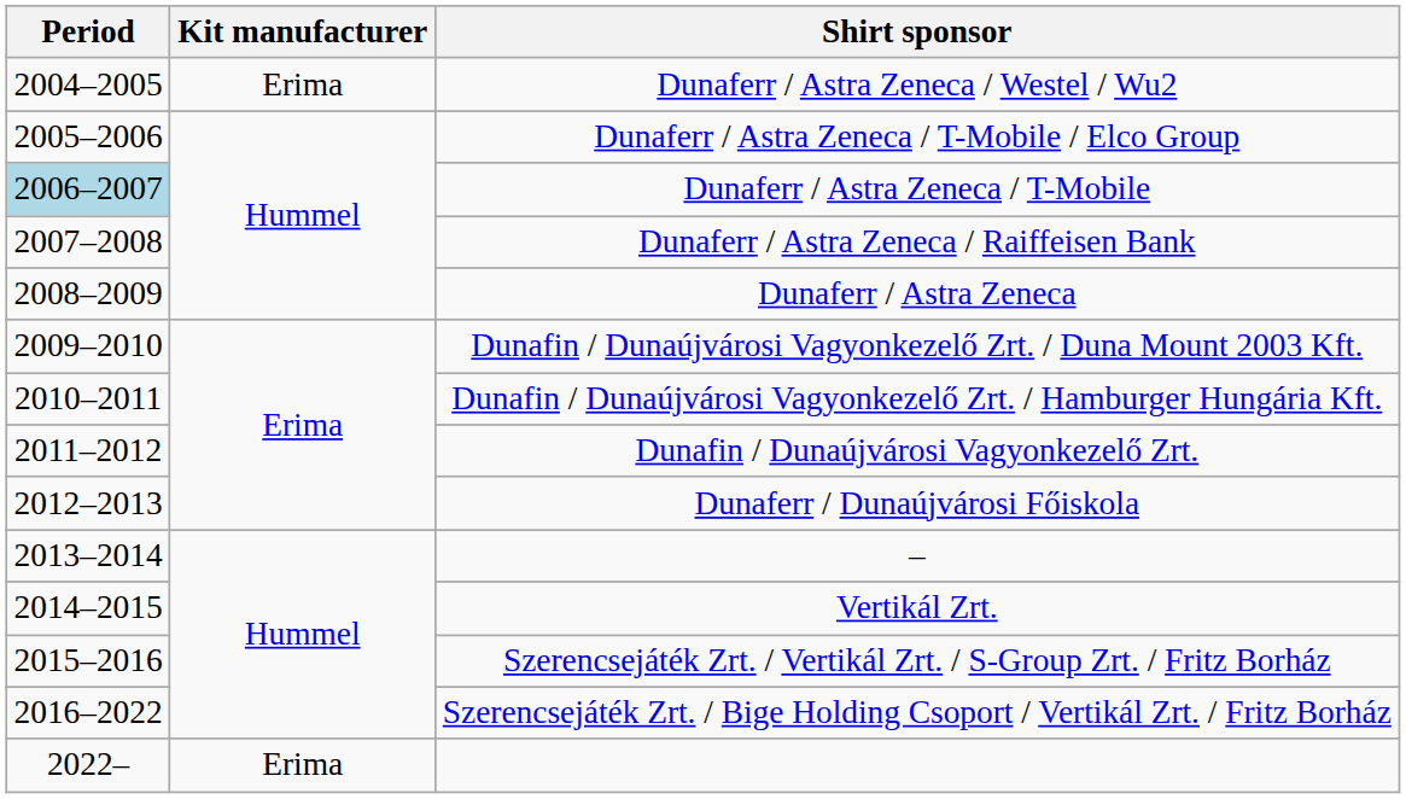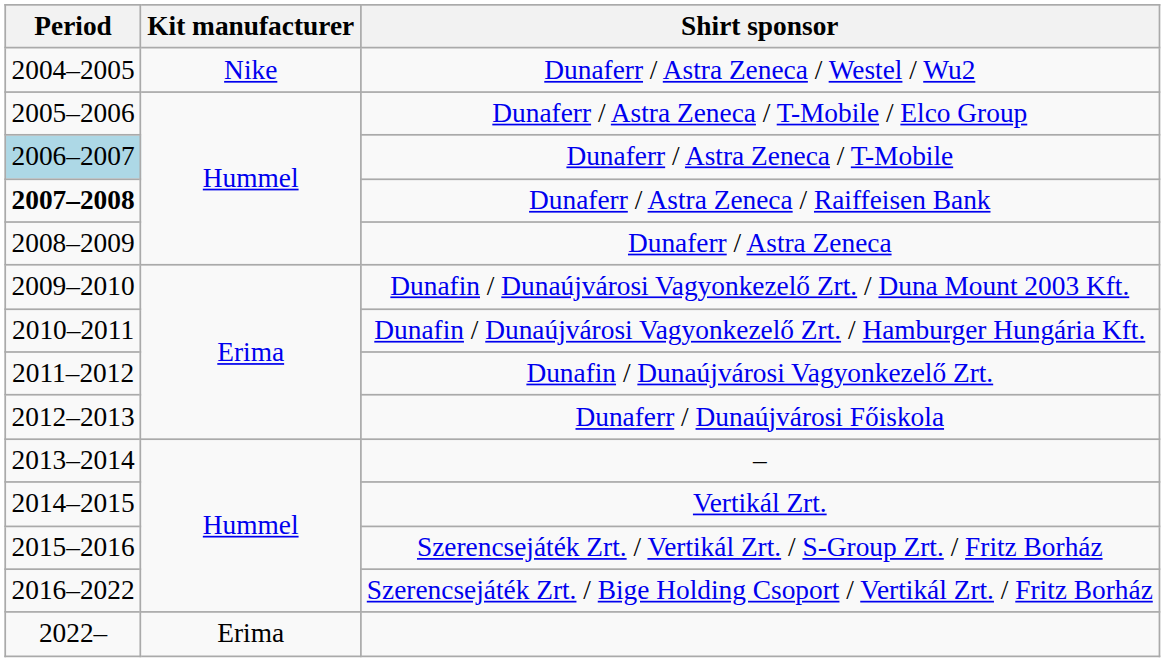Dunaferr / Astra Zeneca / Westel / Wu2 | Kit manufacturer: Erima -> Nike
Dunaferr / Astra Zeneca / Raiffeisen Bank | Period: normal -> bold
